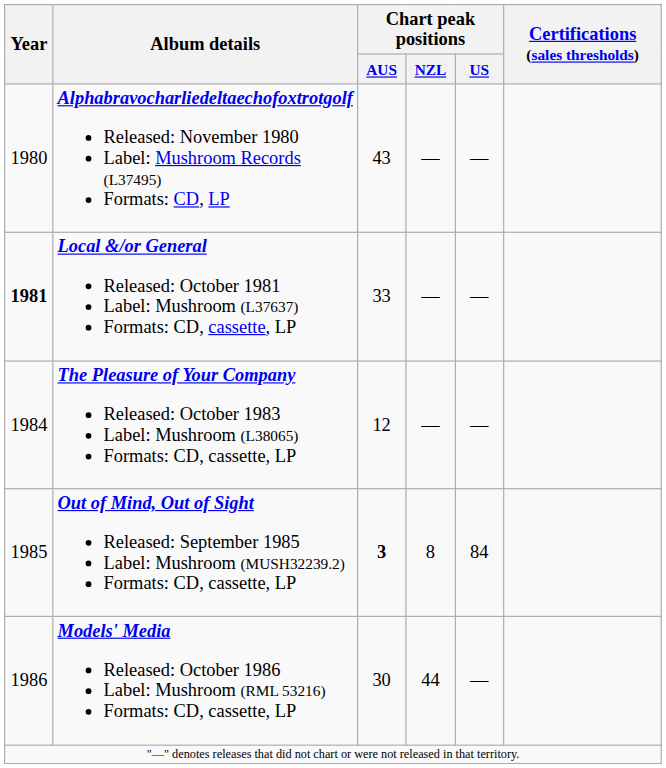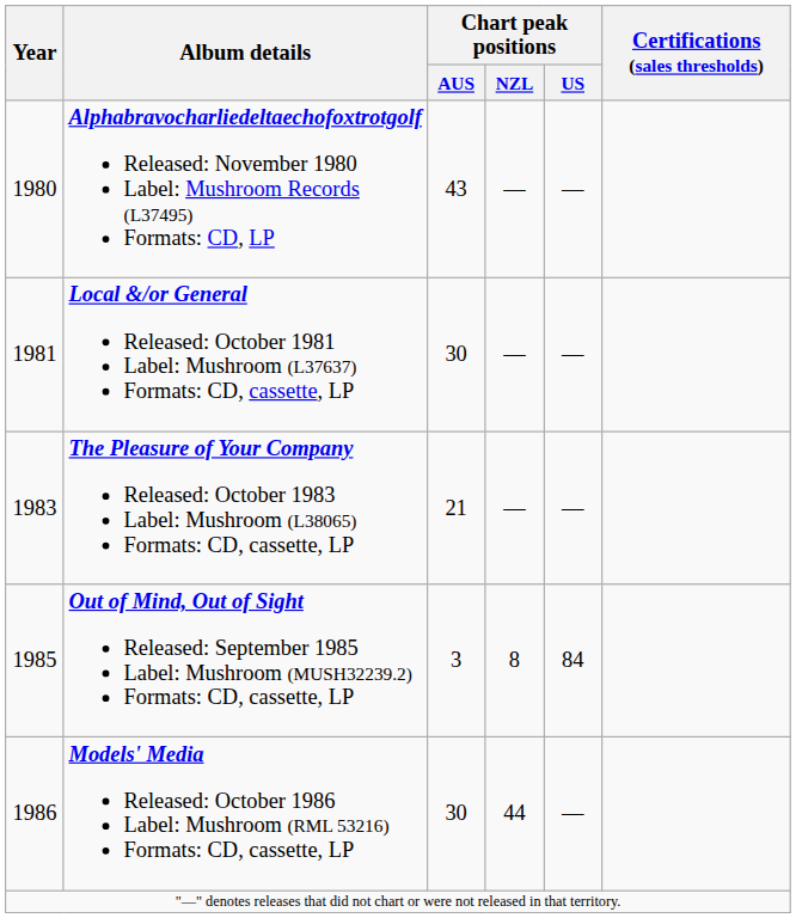row 4 | Year: bold -> normal
row 4 | Chart peak positions / AUS: 33 -> 30
row 5 | Year: 1984 -> 1983
row 5 | Chart peak positions / AUS: 12 -> 21
row 6 | Chart peak positions / AUS: bold -> normal
